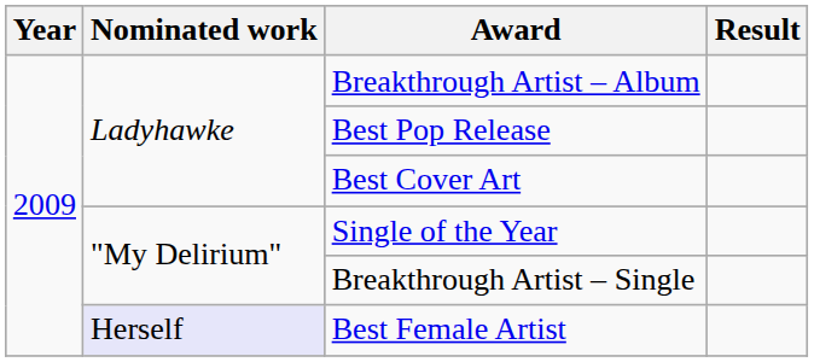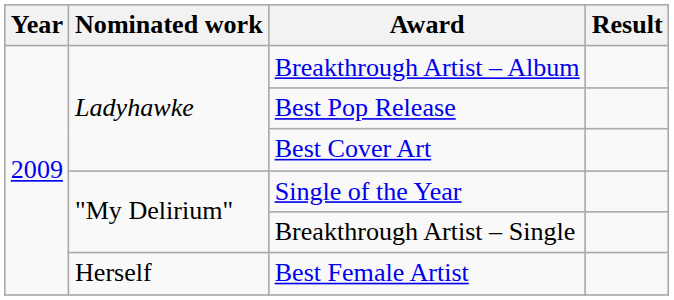Best Female Artist | Nominated work: lavender background -> no background
